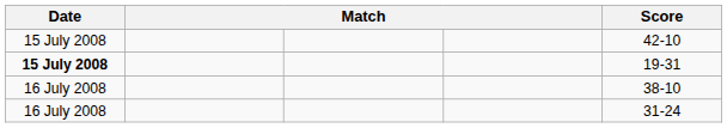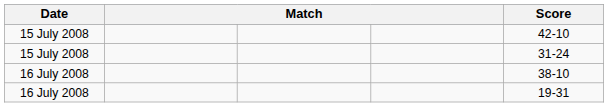row 3 | Date: bold -> normal
row 3 | Score: 19-31 -> 31-24
row 5 | Score: 31-24 -> 19-31
